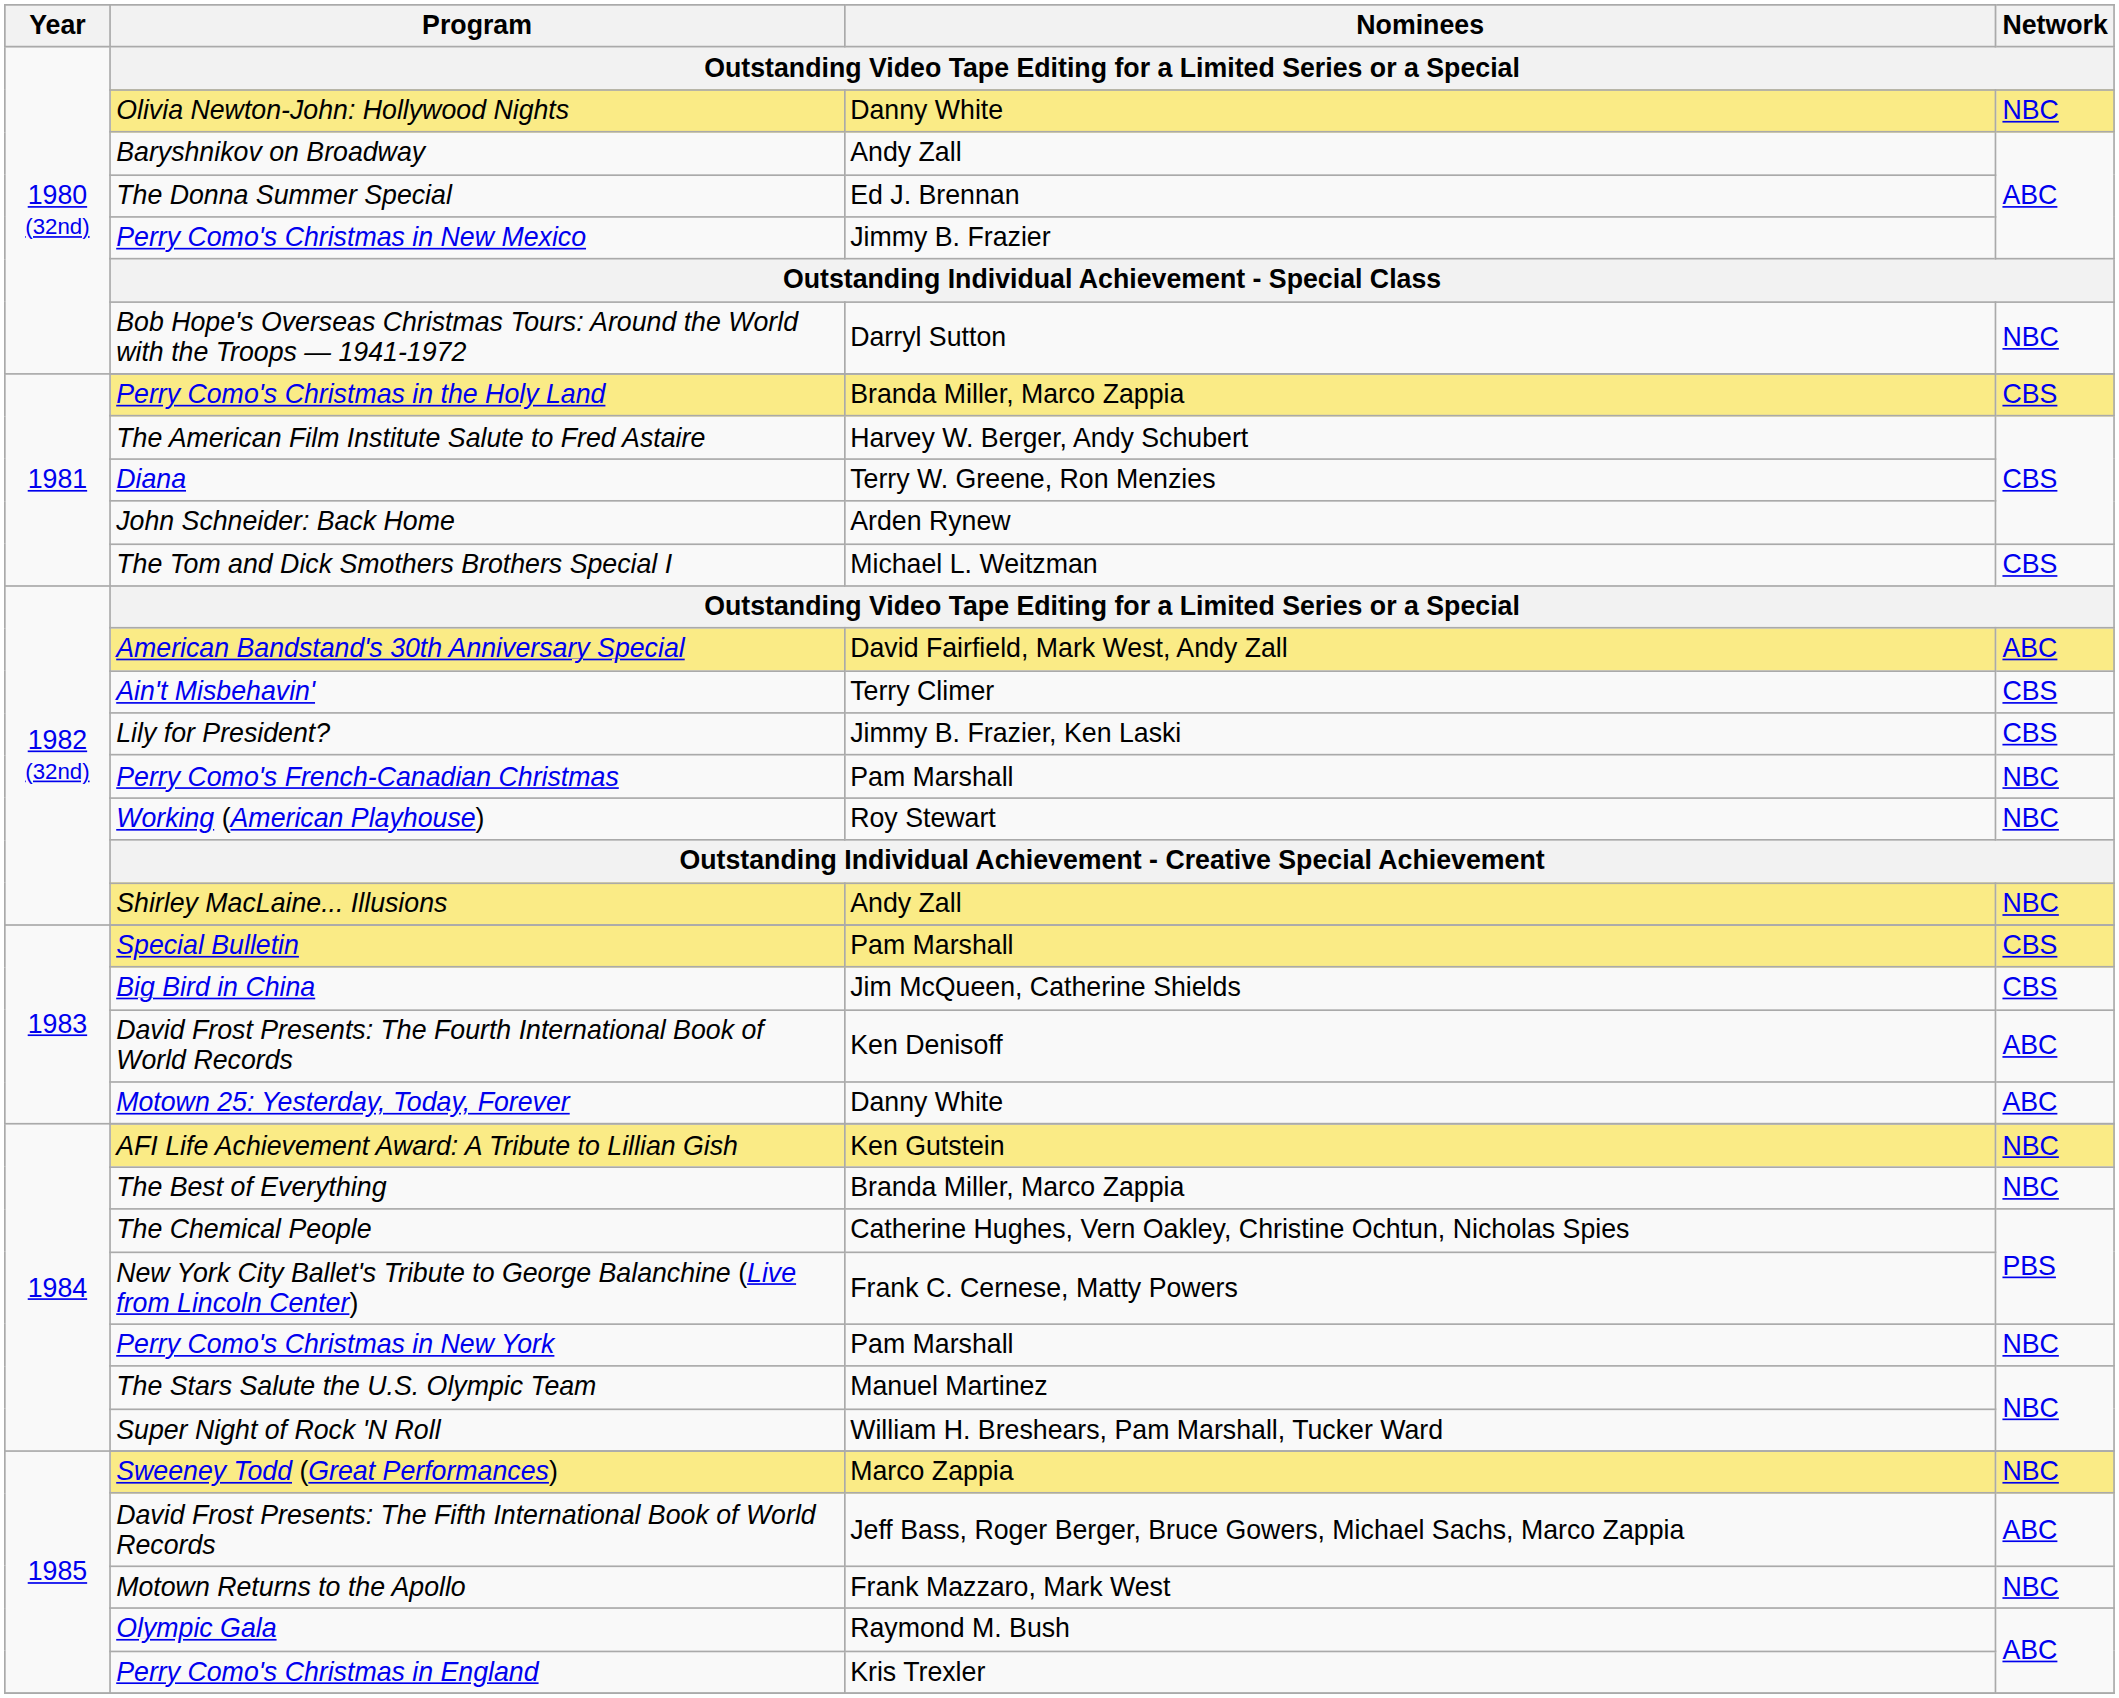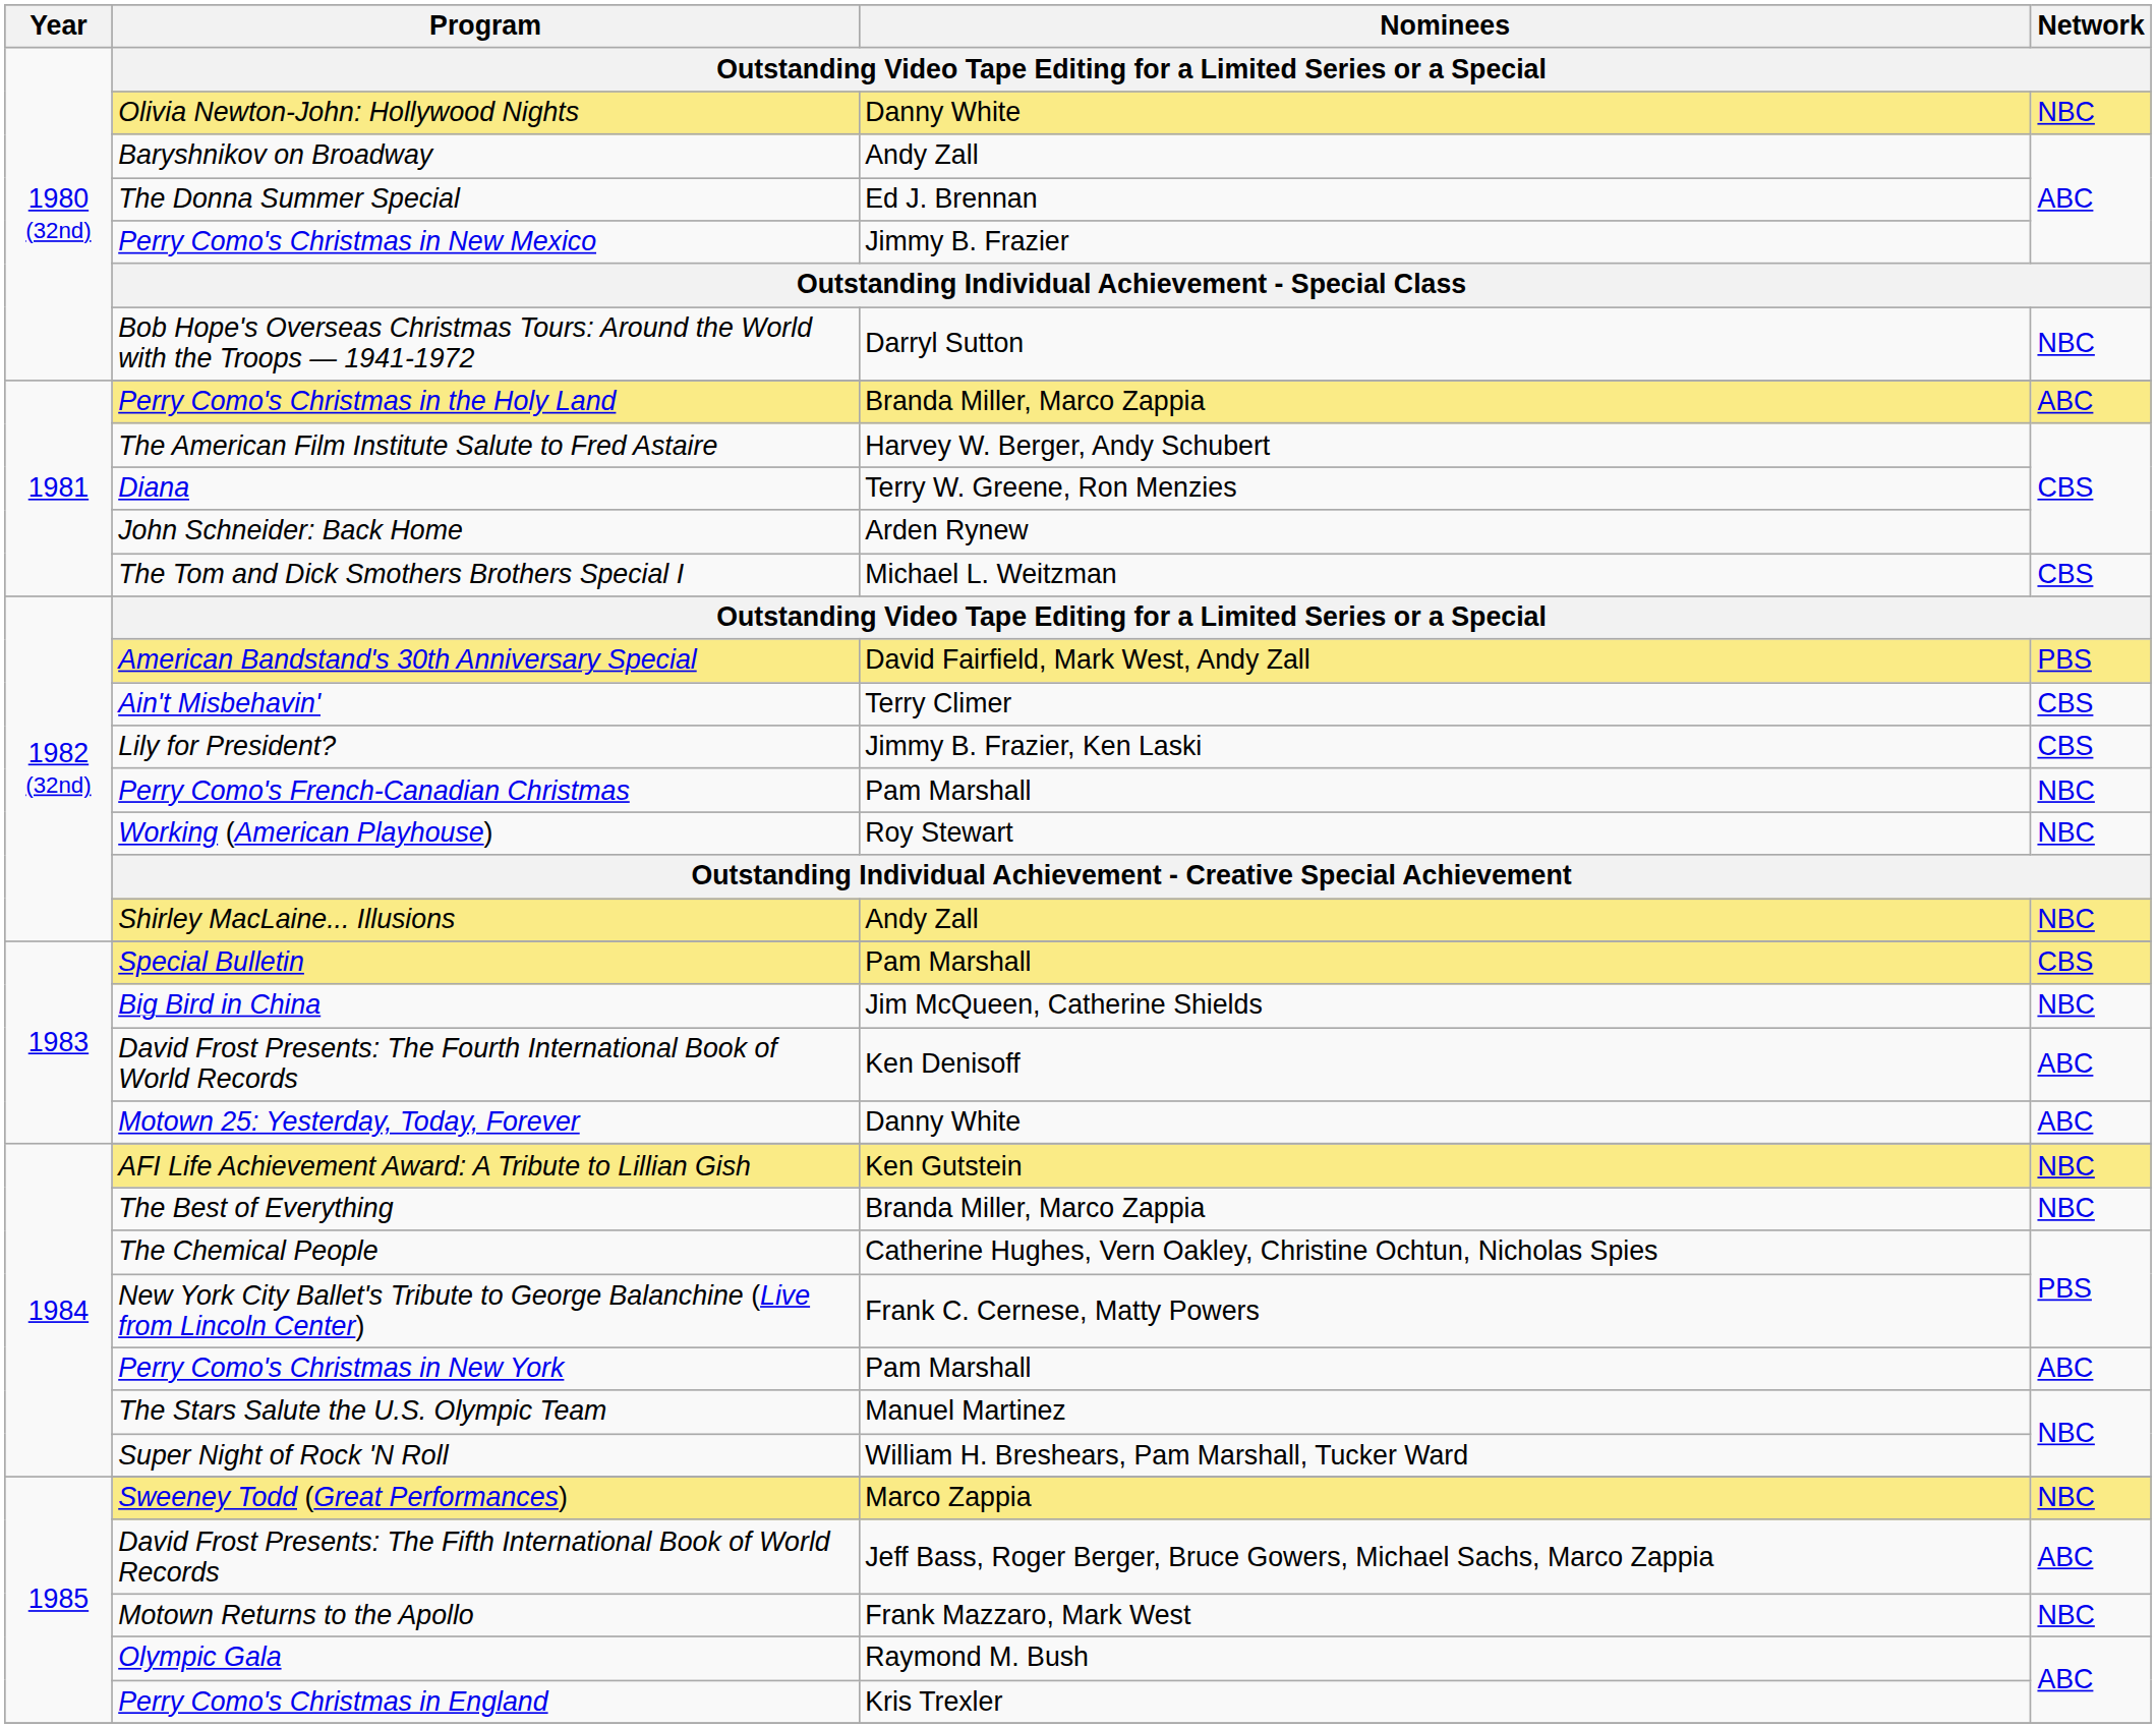Perry Como's Christmas in the Holy Land | Network: CBS -> ABC
American Bandstand's 30th Anniversary Special | Network: ABC -> PBS
Big Bird in China | Network: CBS -> NBC
Perry Como's Christmas in New York | Network: NBC -> ABC
